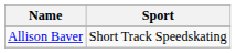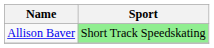Allison Baver | Sport: no background -> lightgreen background
